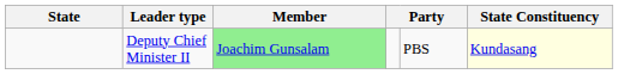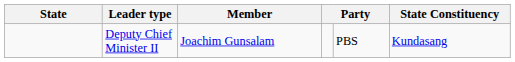Deputy Chief Minister II | Member: lightgreen background -> no background
Deputy Chief Minister II | State Constituency: lightyellow background -> no background
